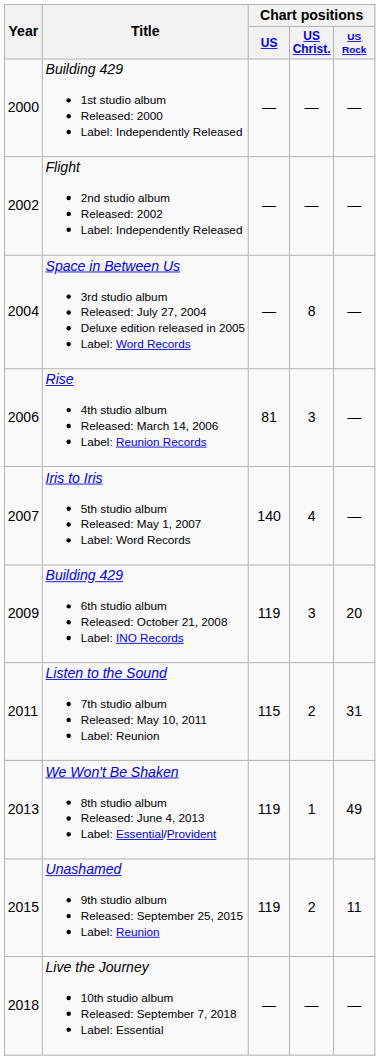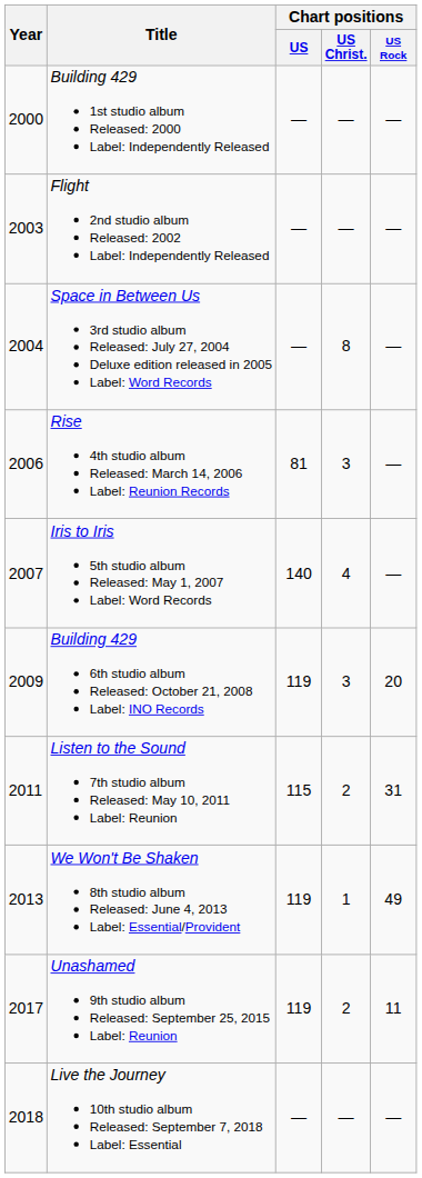row 4 | Year: 2002 -> 2003
row 11 | Year: 2015 -> 2017
